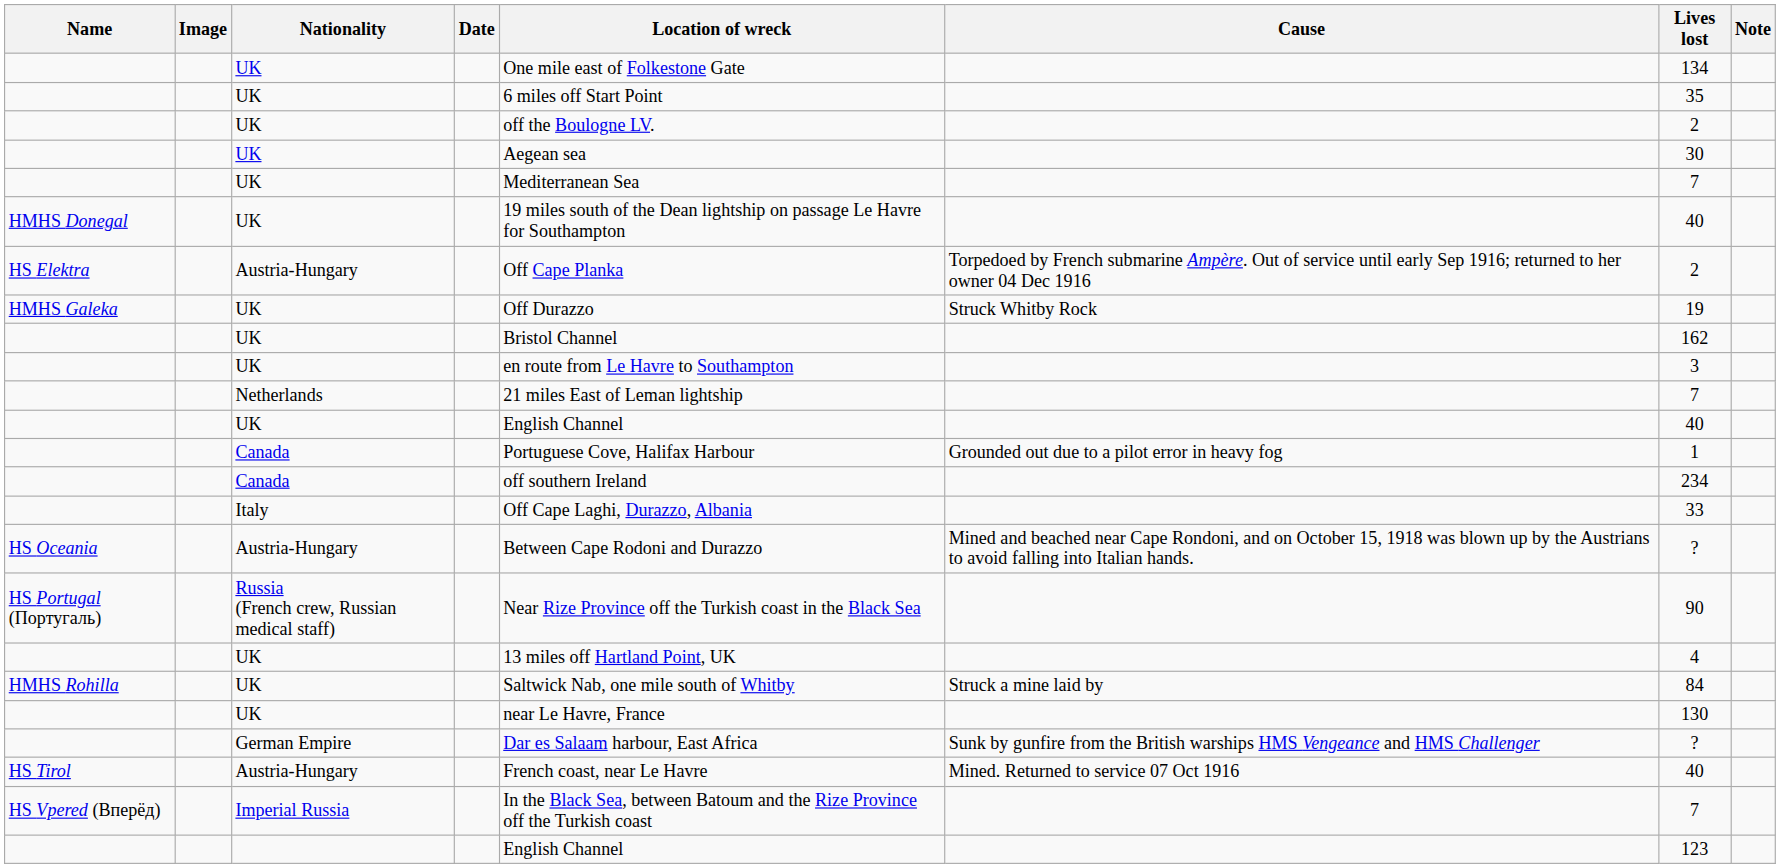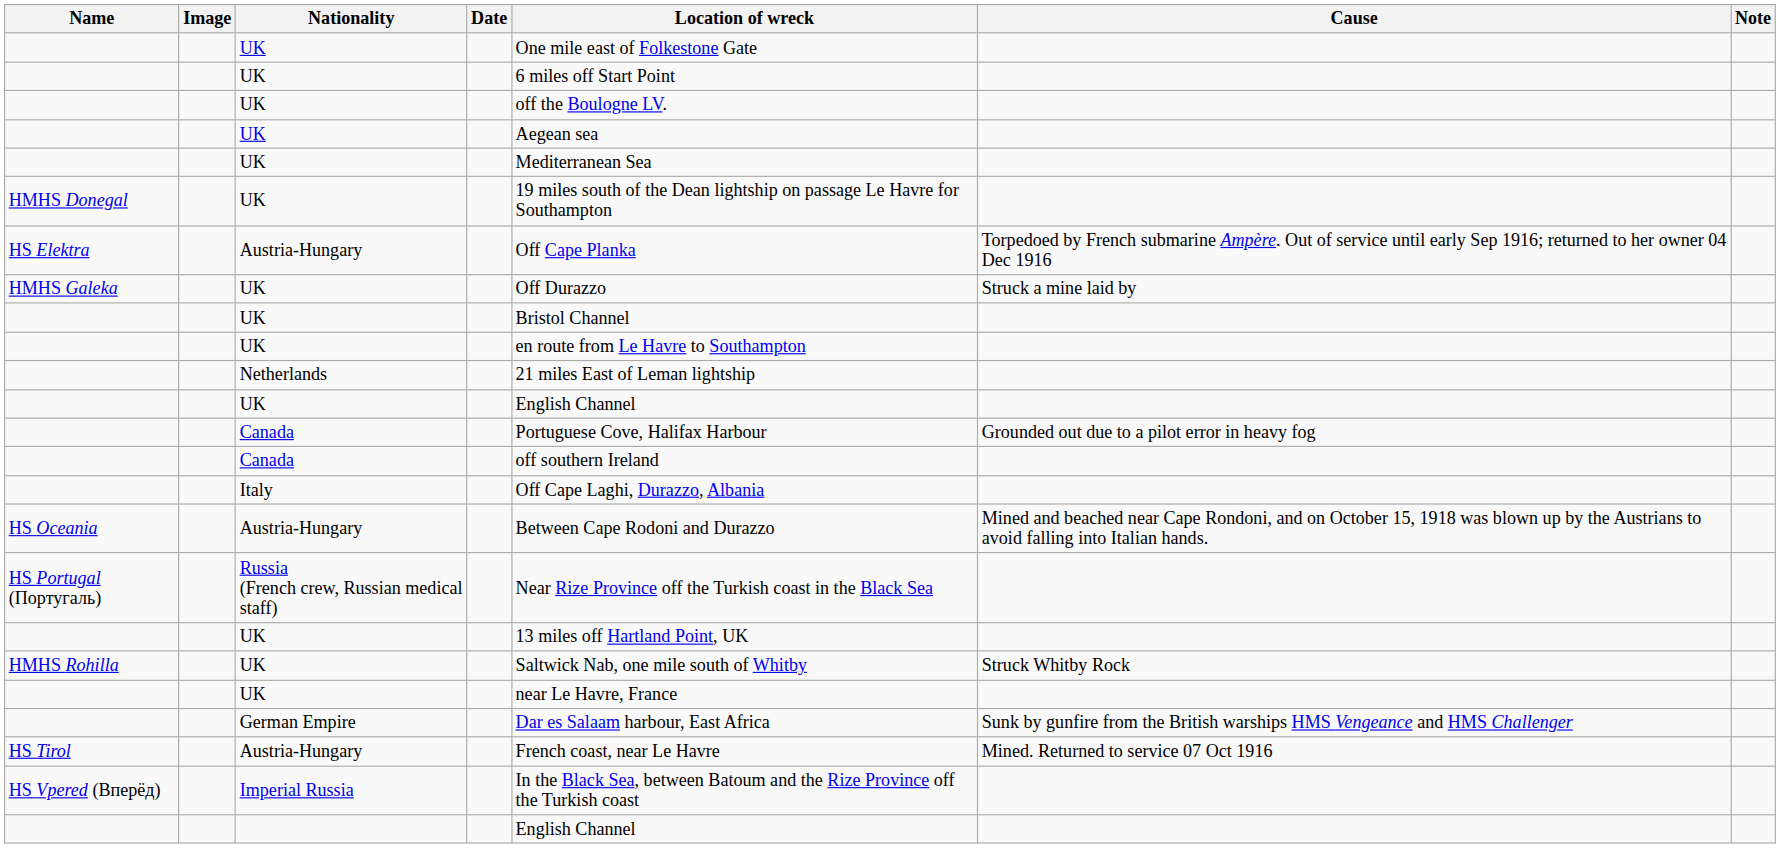- column: Lives lost | 134 | 35 | 2 | 30 | 7 | 40 | 2 | 19 | 162 | 3 | 7 | 40 | 1 | 234 | 33 | ? | 90 | 4 | 84 | 130 | ? | 40 | 7 | 123
HMHS Galeka | Cause: Struck Whitby Rock -> Struck a mine laid by
HMHS Rohilla | Cause: Struck a mine laid by -> Struck Whitby Rock
